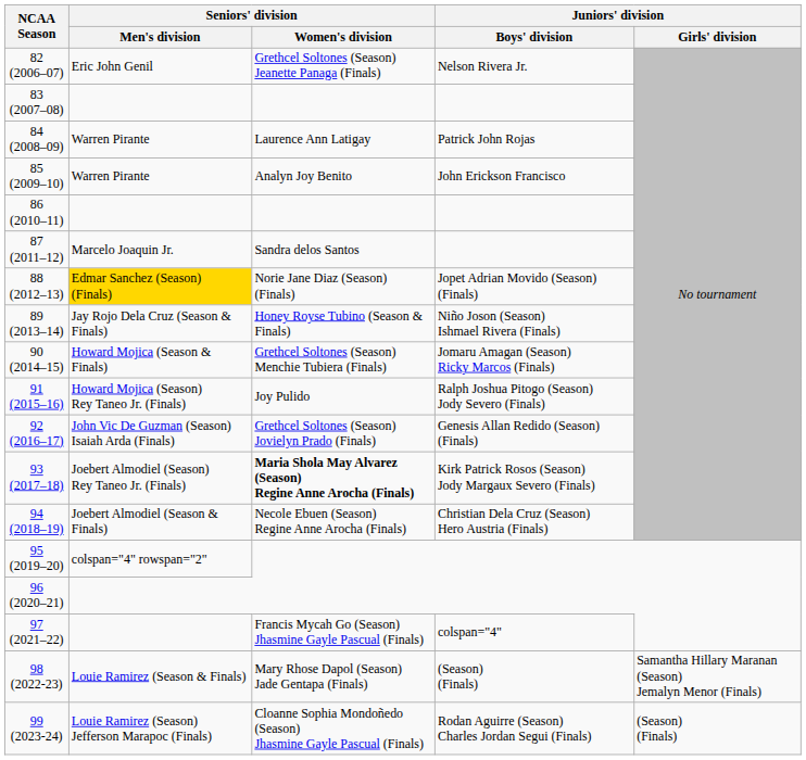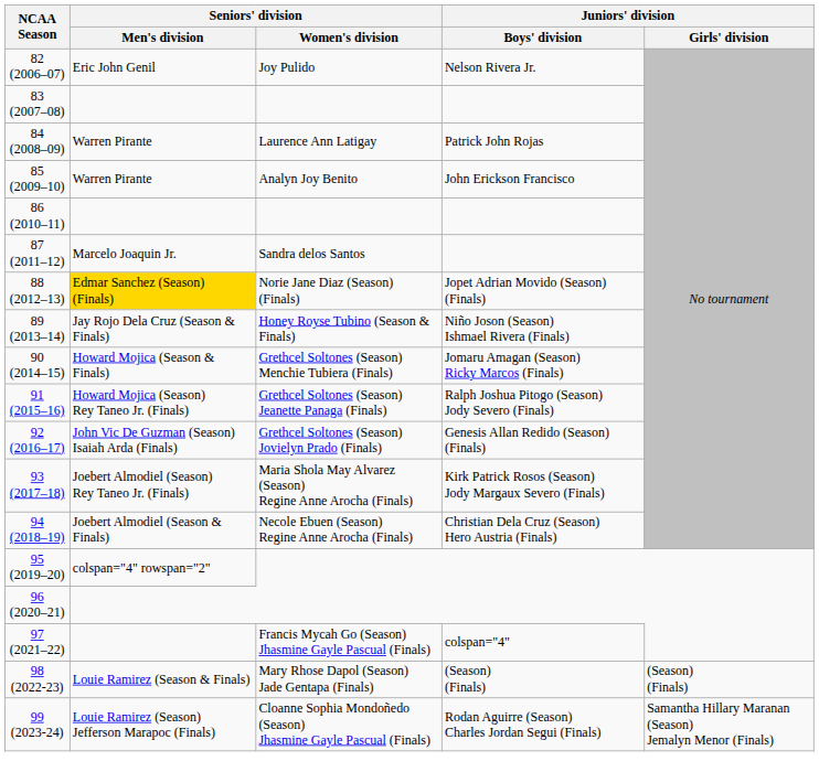82 (2006–07) | Seniors' division / Women's division: Grethcel Soltones (Season) Jeanette Panaga (Finals) -> Joy Pulido
91 (2015–16) | Seniors' division / Women's division: Joy Pulido -> Grethcel Soltones (Season) Jeanette Panaga (Finals)
93 (2017–18) | Seniors' division / Women's division: bold -> normal
98 (2022-23) | Juniors' division / Girls' division: Samantha Hillary Maranan (Season) Jemalyn Menor (Finals) -> (Season) (Finals)
99 (2023-24) | Juniors' division / Girls' division: (Season) (Finals) -> Samantha Hillary Maranan (Season) Jemalyn Menor (Finals)
